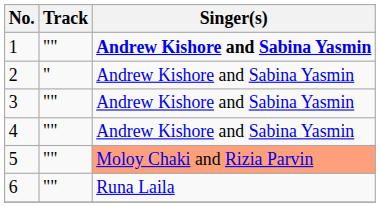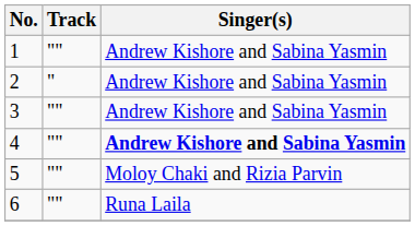1 | Singer(s): bold -> normal
4 | Singer(s): normal -> bold
5 | Singer(s): lightsalmon background -> no background
